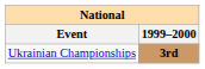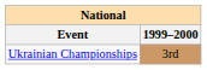Ukrainian Championships | 1999–2000: bold -> normal
